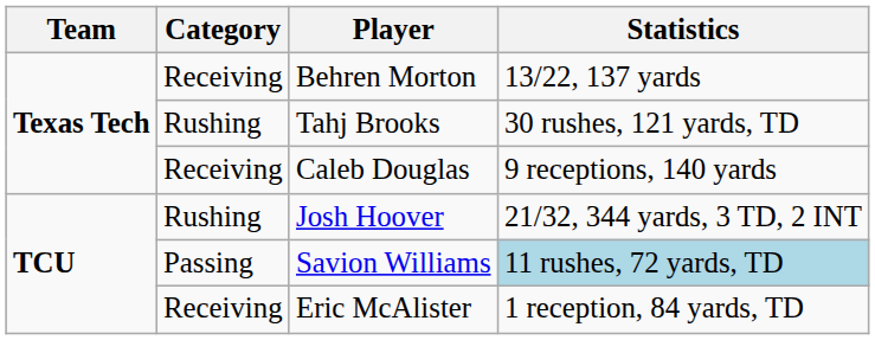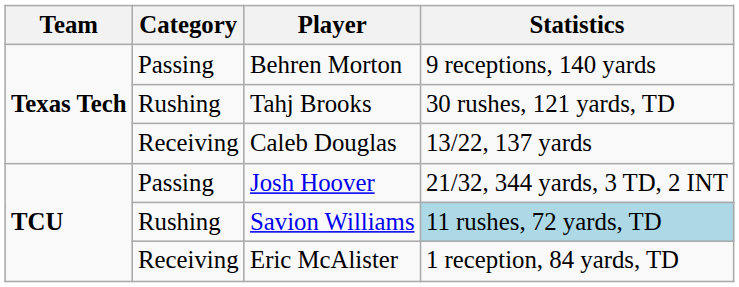Behren Morton | Category: Receiving -> Passing
Behren Morton | Statistics: 13/22, 137 yards -> 9 receptions, 140 yards
Caleb Douglas | Statistics: 9 receptions, 140 yards -> 13/22, 137 yards
Josh Hoover | Category: Rushing -> Passing
Savion Williams | Category: Passing -> Rushing
